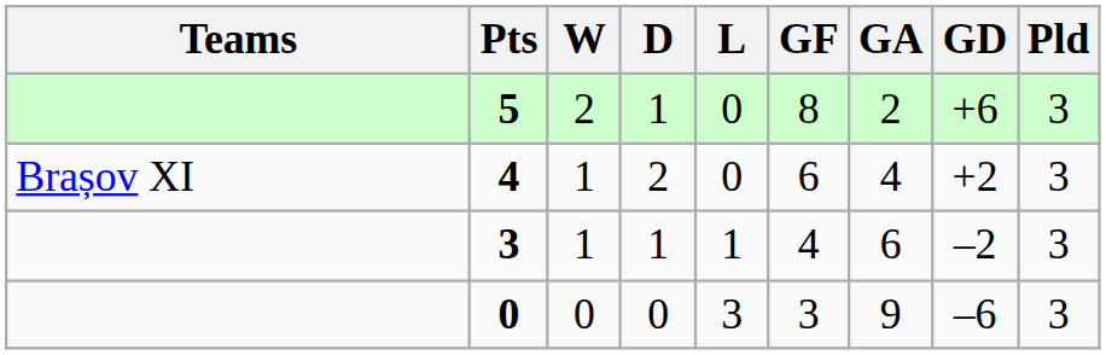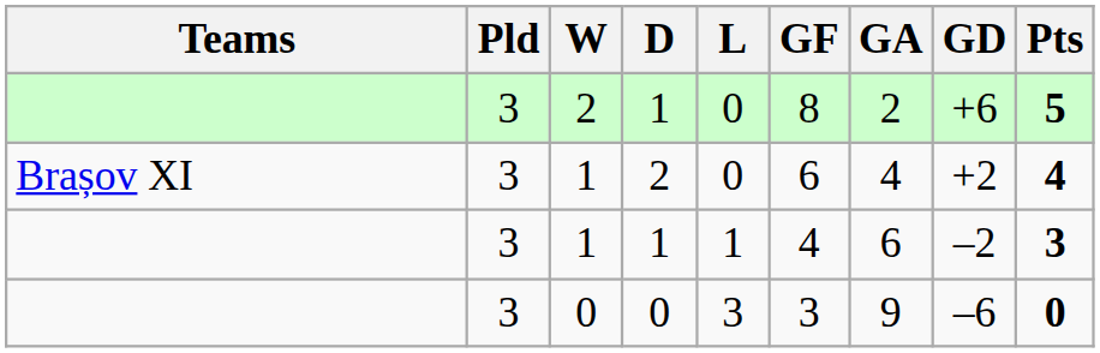columns swapped: Pld <-> Pts
